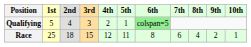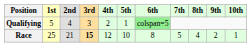Race | 2nd: 18 -> 21
Race | 3rd: normal -> bold
Race | 5th: 11 -> 10
Race | 7th: 6 -> 5
